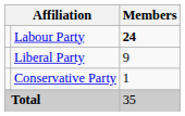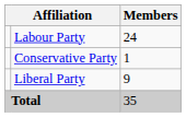Labour Party | Members: bold -> normal
rows swapped: Liberal Party <-> Conservative Party
